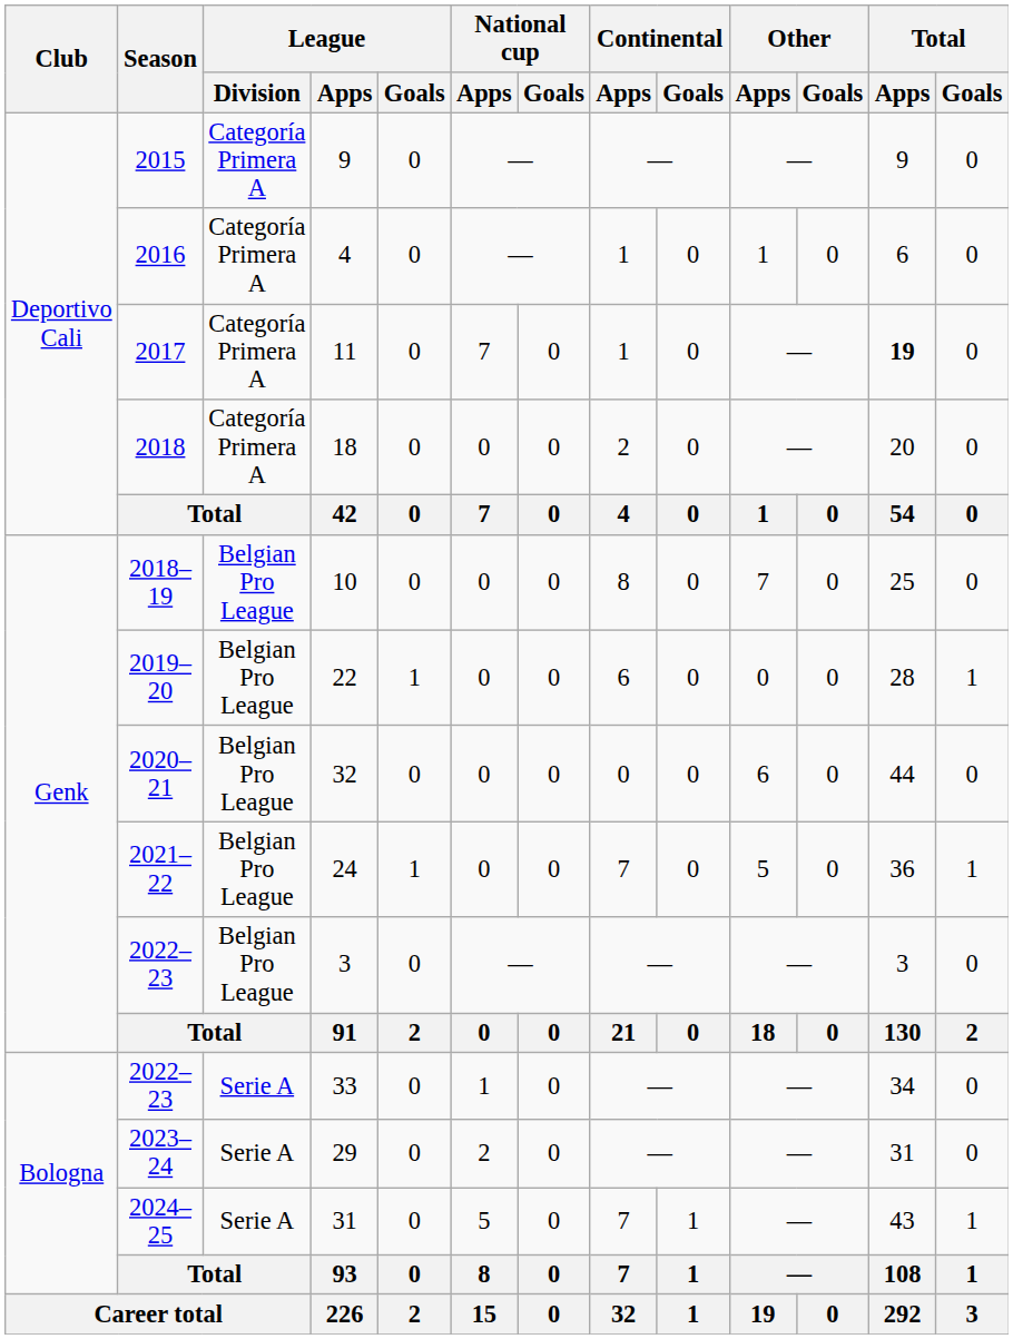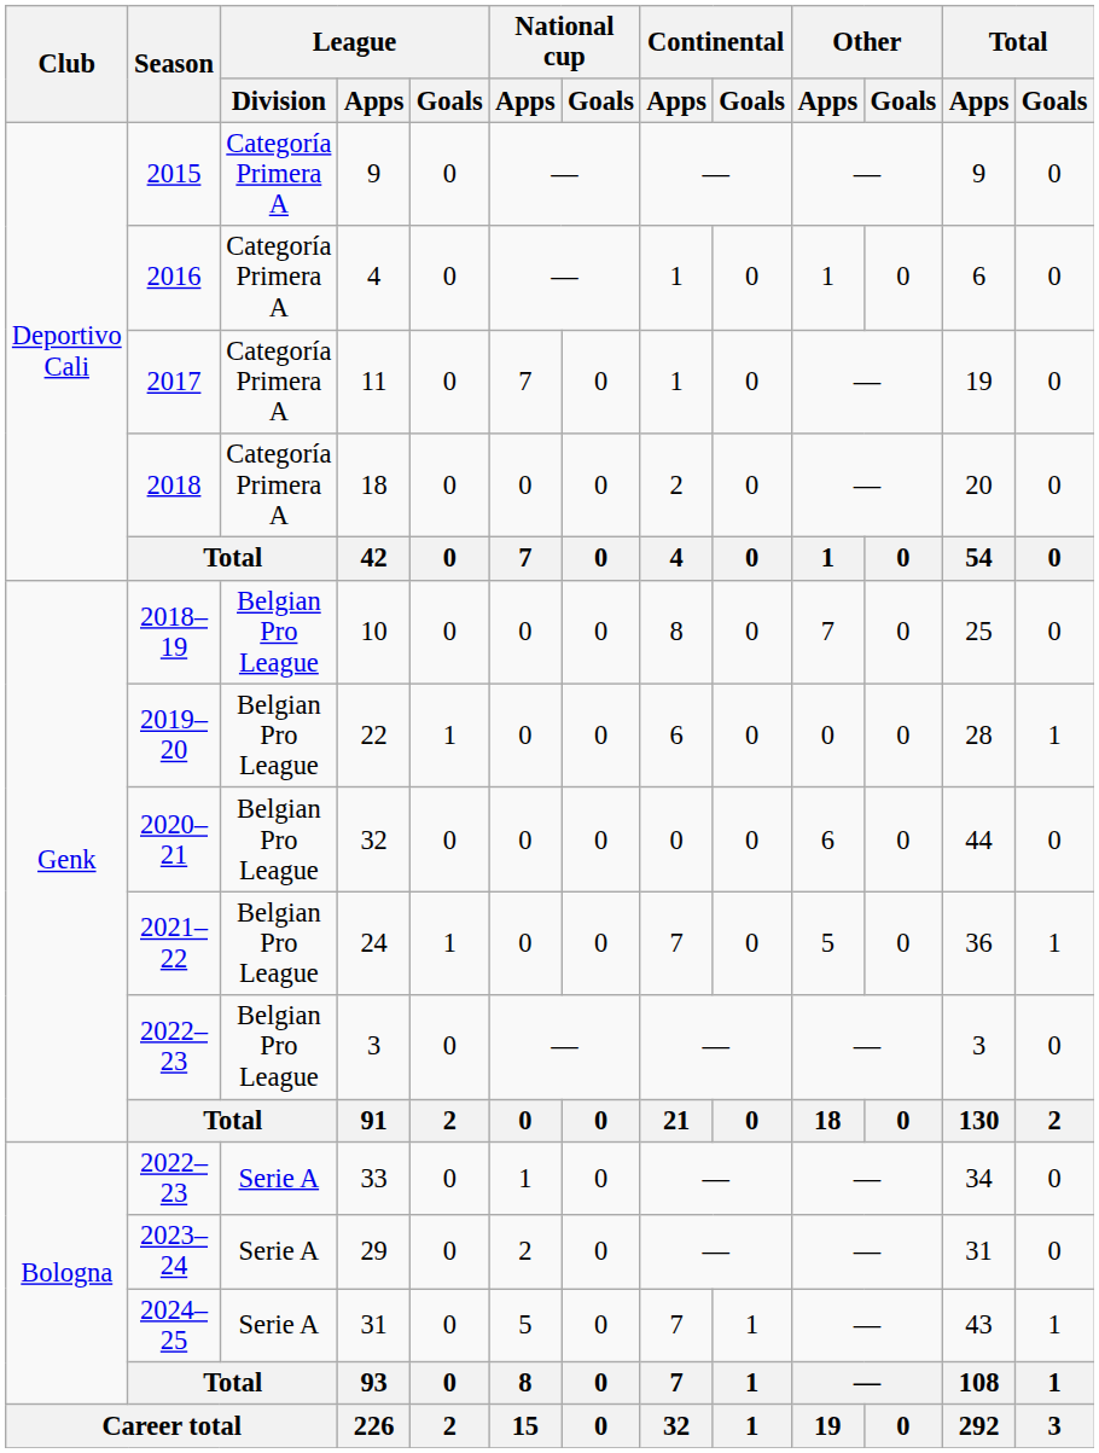11 | Total / Apps: bold -> normal
